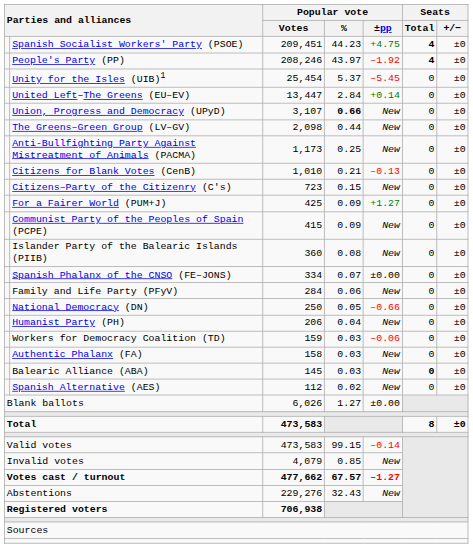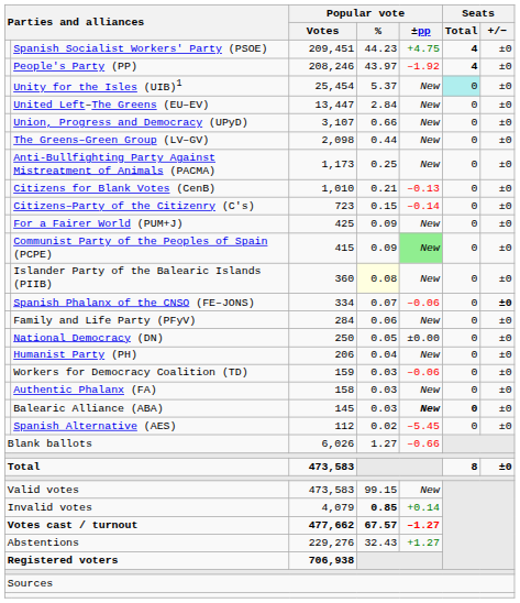Unity for the Isles (UIB)1 | Popular vote / ±pp: –5.45 -> New
Unity for the Isles (UIB)1 | Seats / Total: no background -> paleturquoise background
United Left–The Greens (EU–EV) | Popular vote / ±pp: +0.14 -> New
Union, Progress and Democracy (UPyD) | Popular vote / %: bold -> normal
Citizens–Party of the Citizenry (C's) | Popular vote / ±pp: New -> –0.14
For a Fairer World (PUM+J) | Popular vote / ±pp: +1.27 -> New
Communist Party of the Peoples of Spain (PCPE) | Popular vote / ±pp: no background -> lightgreen background
Islander Party of the Balearic Islands (PIIB) | Popular vote / %: no background -> lightyellow background
Spanish Phalanx of the CNSO (FE–JONS) | Popular vote / ±pp: ±0.00 -> –0.06
Spanish Phalanx of the CNSO (FE–JONS) | Seats / +/−: normal -> bold
National Democracy (DN) | Popular vote / ±pp: –0.66 -> ±0.00
Balearic Alliance (ABA) | Popular vote / ±pp: normal -> bold
Spanish Alternative (AES) | Popular vote / ±pp: New -> –5.45
Blank ballots | Popular vote / ±pp: ±0.00 -> –0.66
Valid votes | Popular vote / ±pp: –0.14 -> New
Invalid votes | Popular vote / %: normal -> bold
Invalid votes | Popular vote / ±pp: New -> +0.14
Abstentions | Popular vote / ±pp: New -> +1.27
